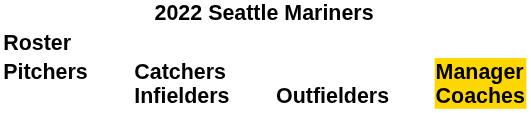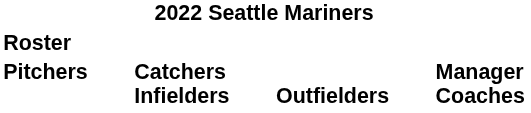Pitchers | column 4: gold background -> no background
